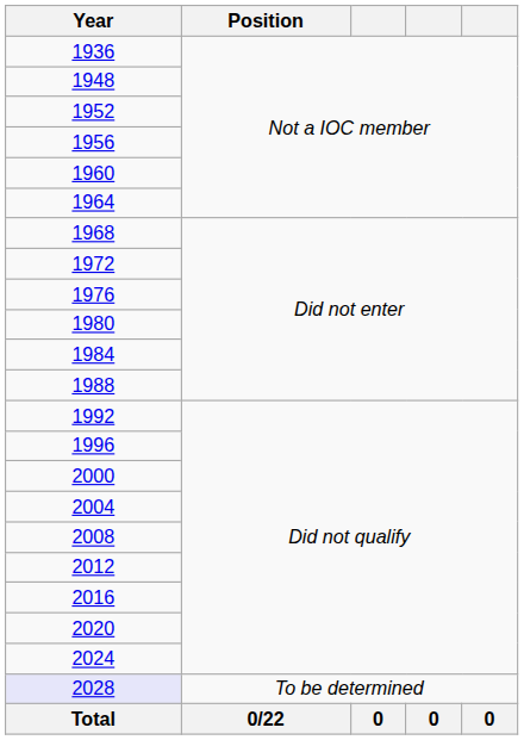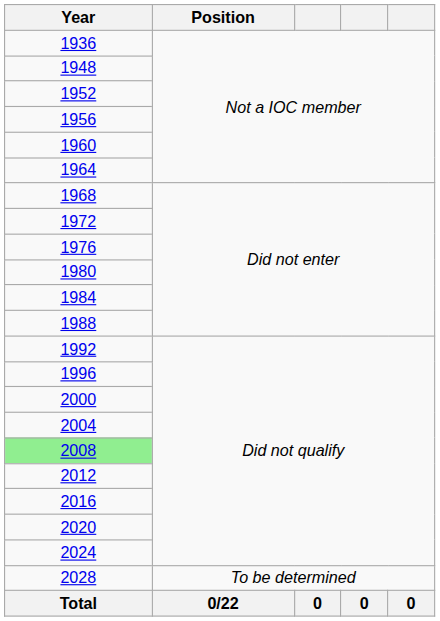2008 | Year: no background -> lightgreen background
2028 | Year: lavender background -> no background
